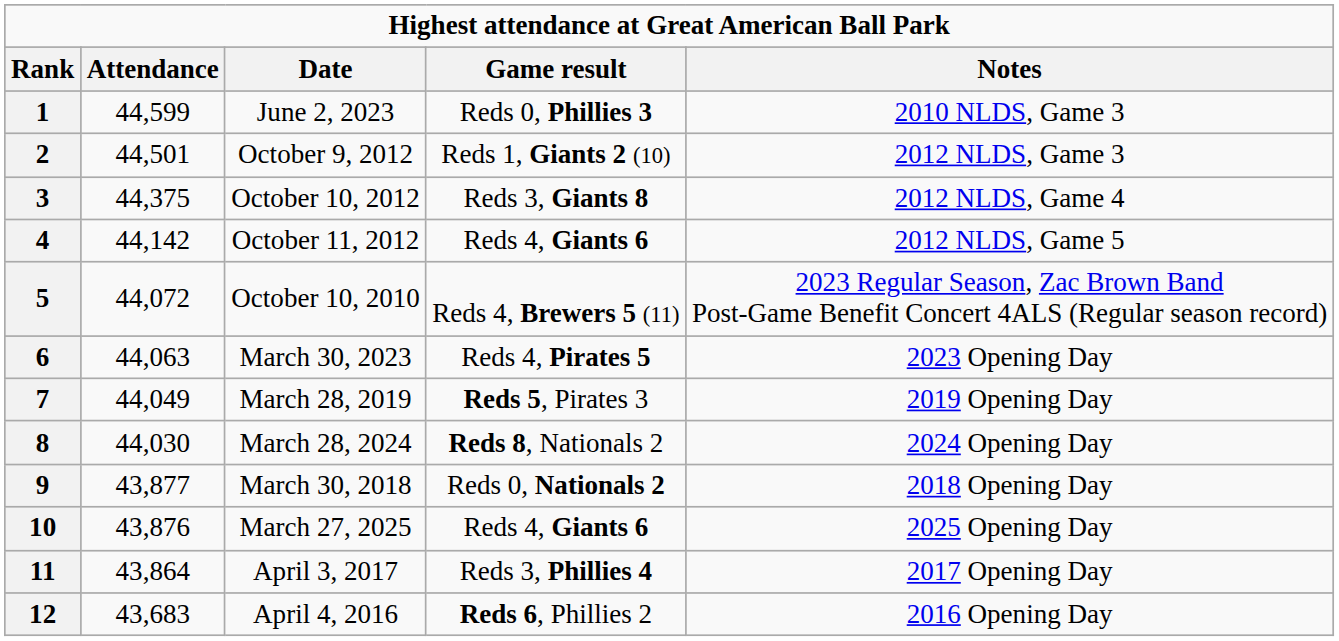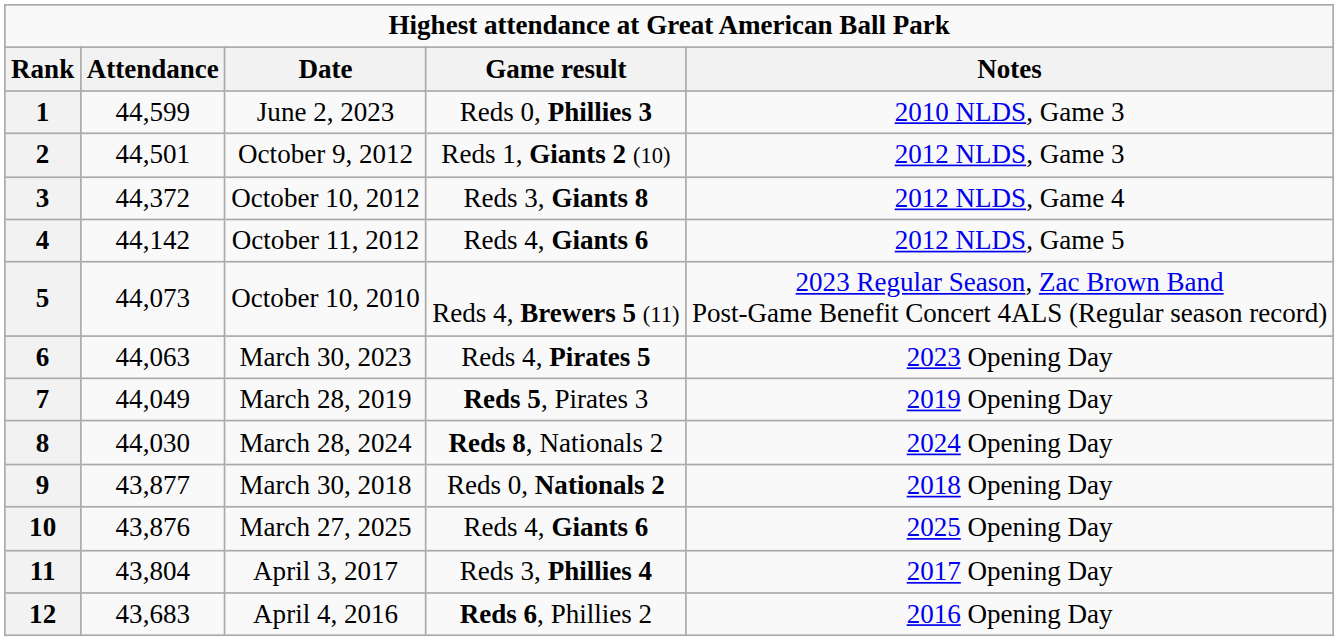3 | Attendance: 44,375 -> 44,372
5 | Attendance: 44,072 -> 44,073
11 | Attendance: 43,864 -> 43,804
